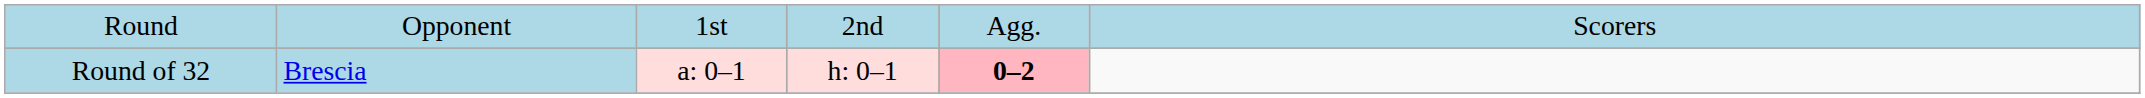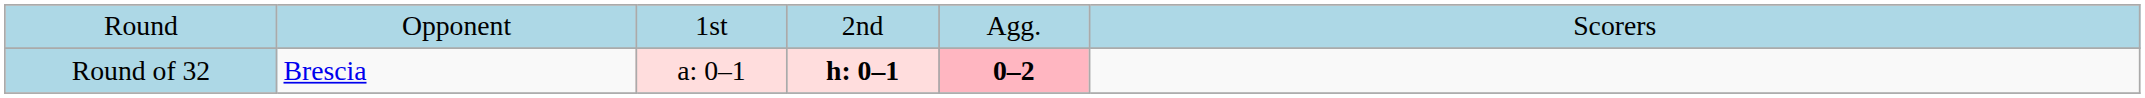Round of 32 | column 2: lightblue background -> no background
Round of 32 | column 4: normal -> bold
